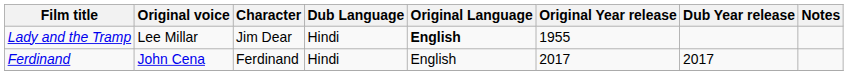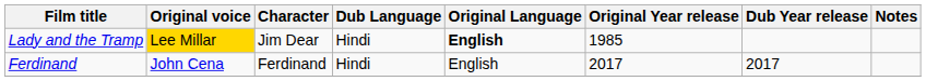Lady and the Tramp | Original voice: no background -> gold background
Lady and the Tramp | Original Year release: 1955 -> 1985
